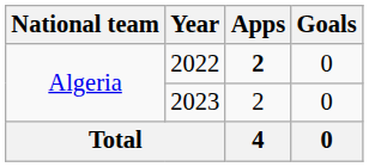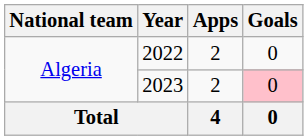2022 | Apps: bold -> normal
2023 | Goals: no background -> pink background
